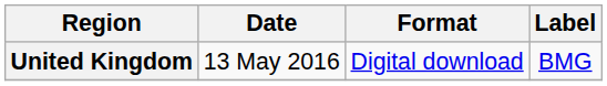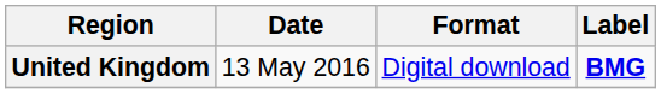United Kingdom | Label: normal -> bold
